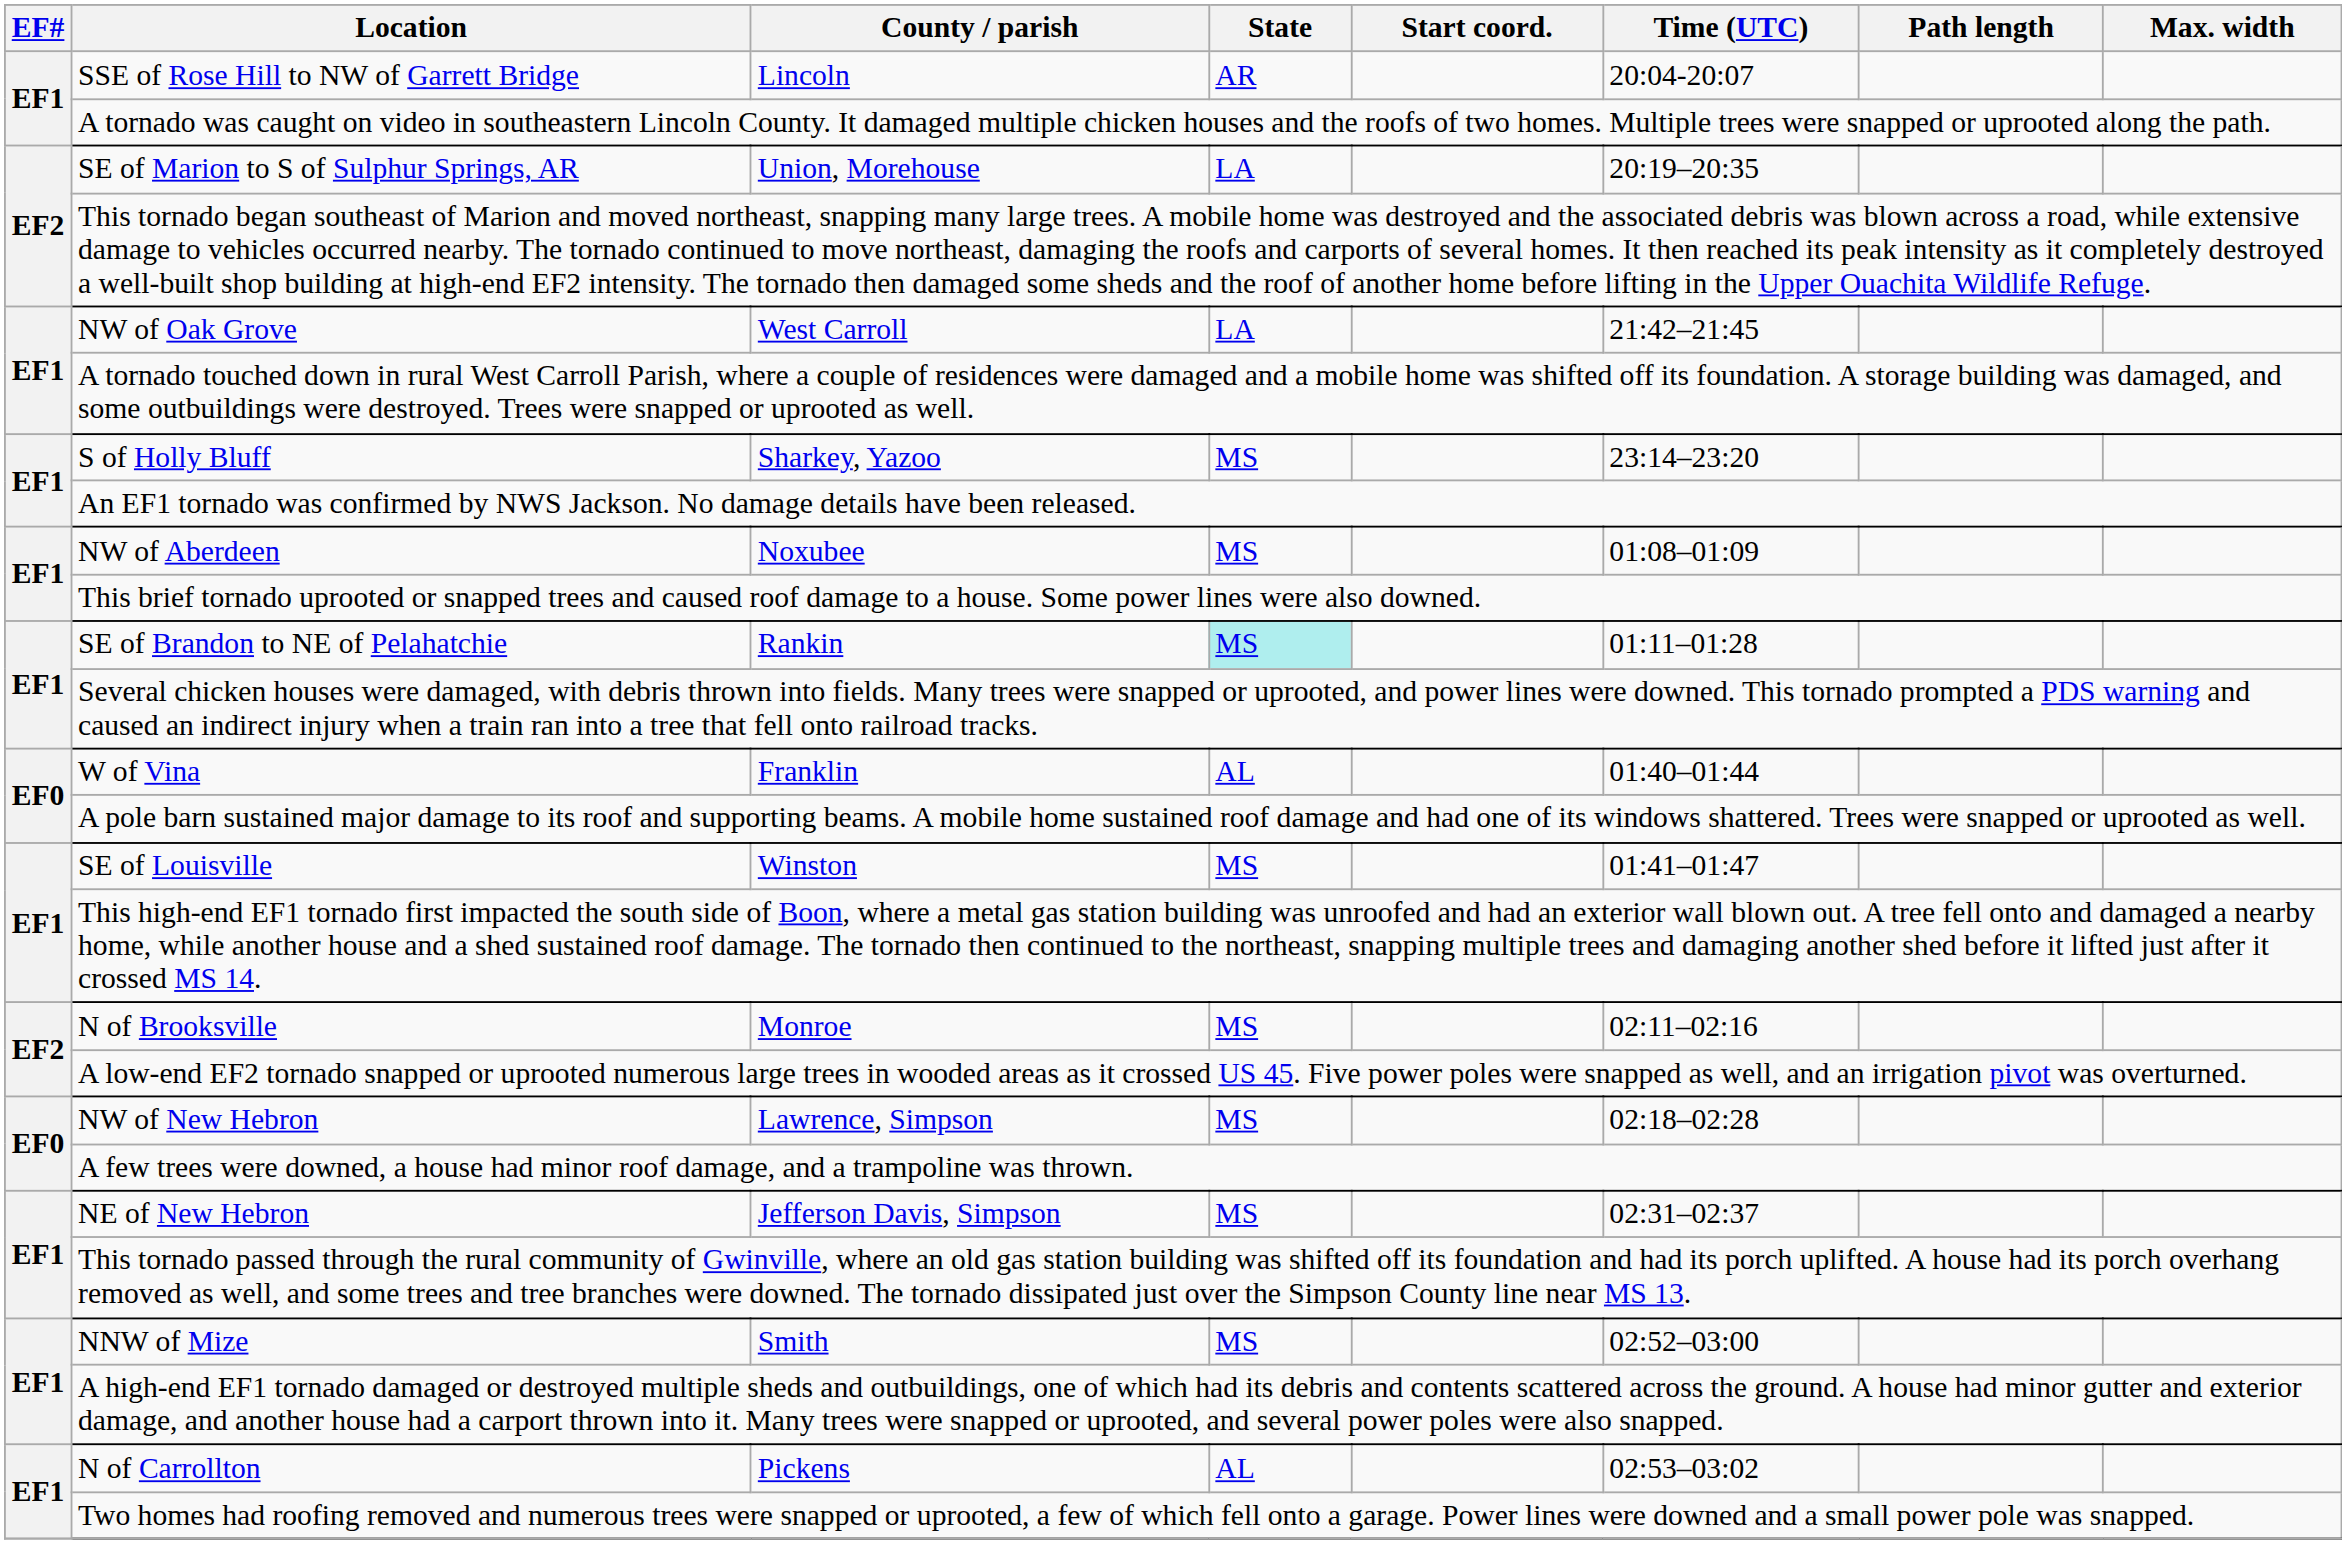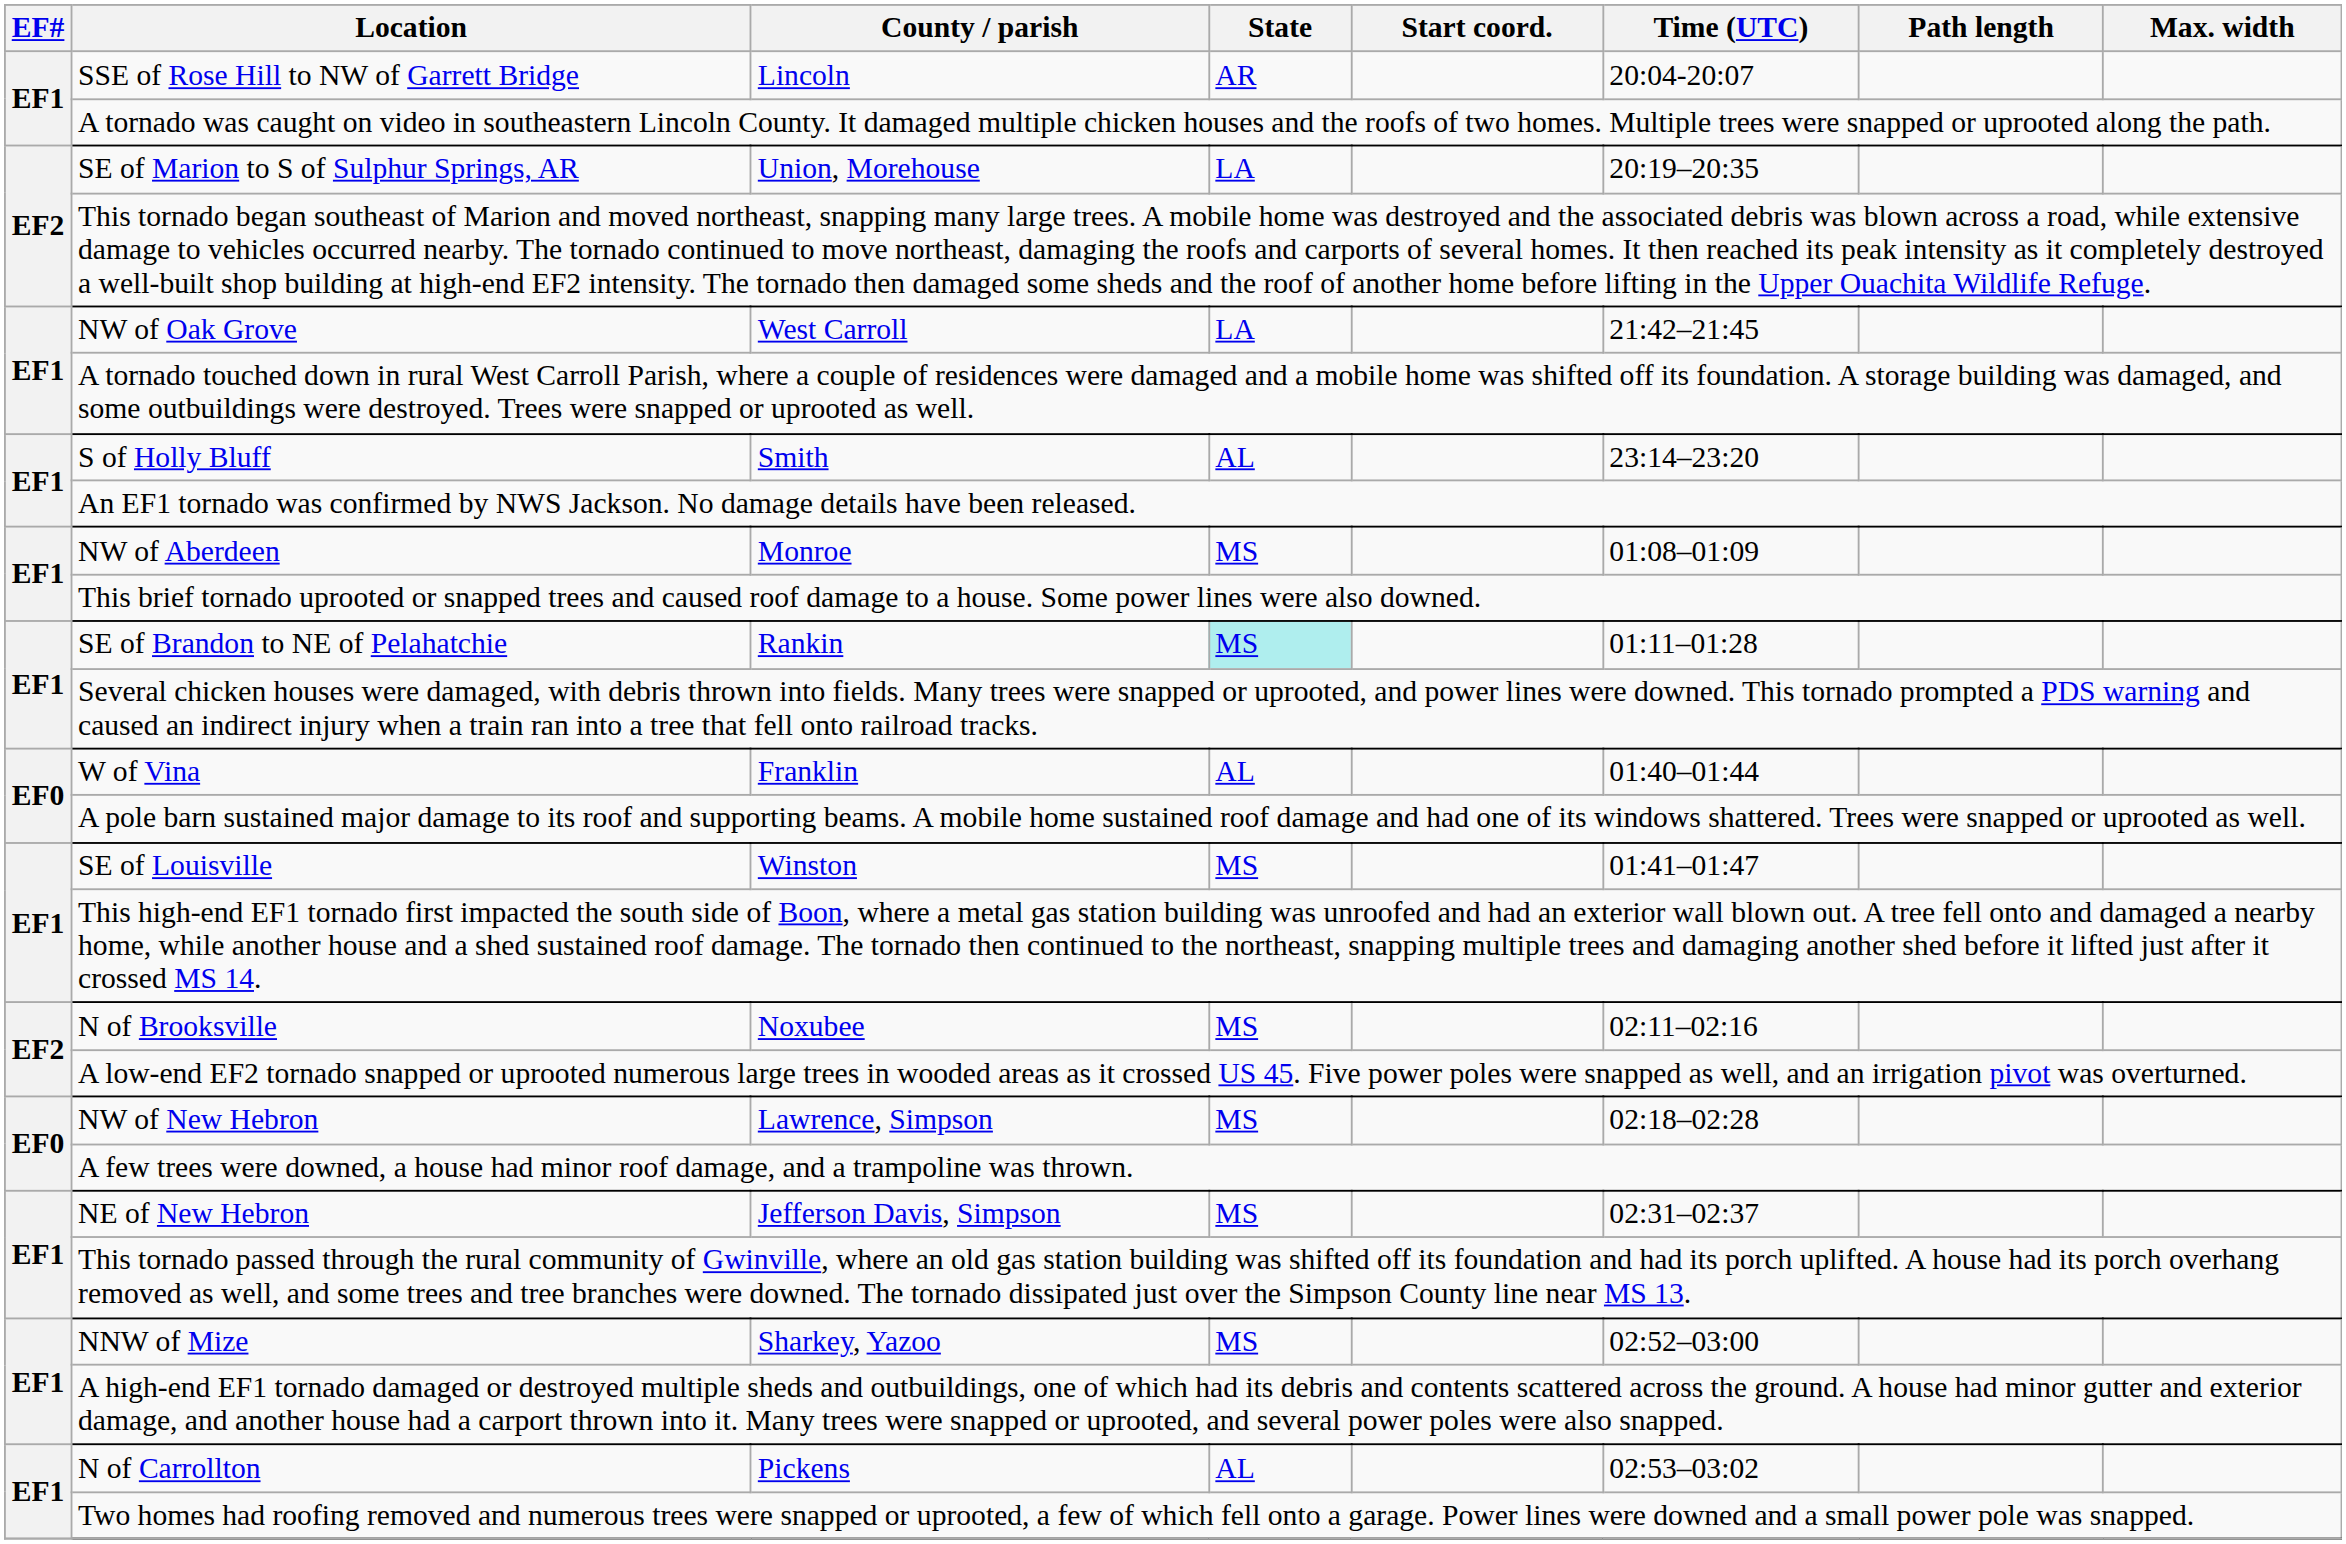S of Holly Bluff | County / parish: Sharkey, Yazoo -> Smith
S of Holly Bluff | State: MS -> AL
NW of Aberdeen | County / parish: Noxubee -> Monroe
N of Brooksville | County / parish: Monroe -> Noxubee
NNW of Mize | County / parish: Smith -> Sharkey, Yazoo
